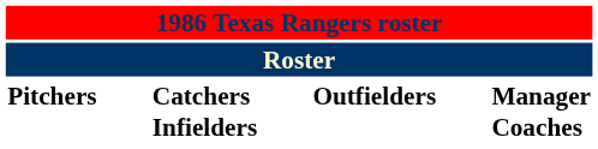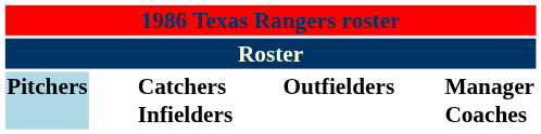Pitchers | column 1: no background -> lightblue background
